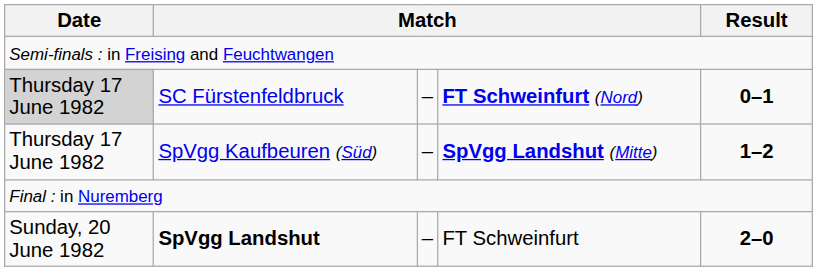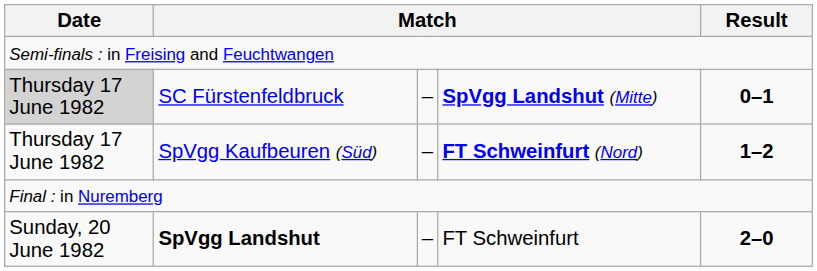SC Fürstenfeldbruck | column 4: FT Schweinfurt (Nord) -> SpVgg Landshut (Mitte)
SpVgg Kaufbeuren (Süd) | column 4: SpVgg Landshut (Mitte) -> FT Schweinfurt (Nord)
